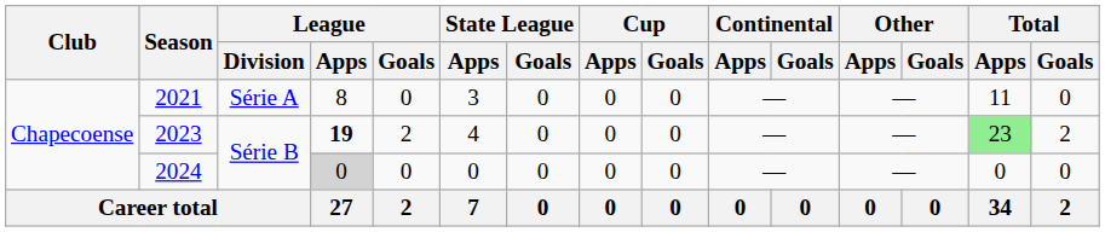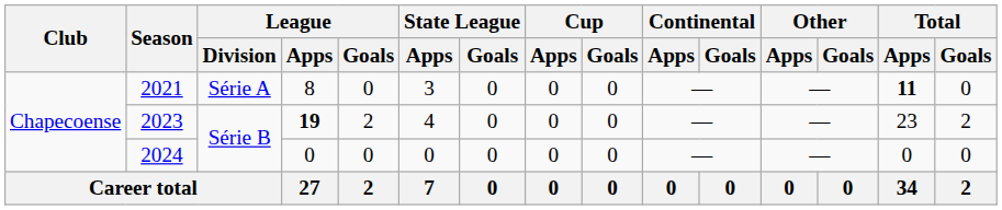2021 | Total / Apps: normal -> bold
2023 | Total / Apps: lightgreen background -> no background
2024 | League / Apps: lightgrey background -> no background
